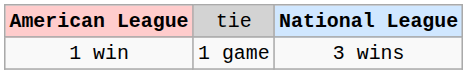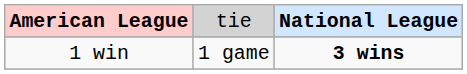1 win | column 3: normal -> bold
